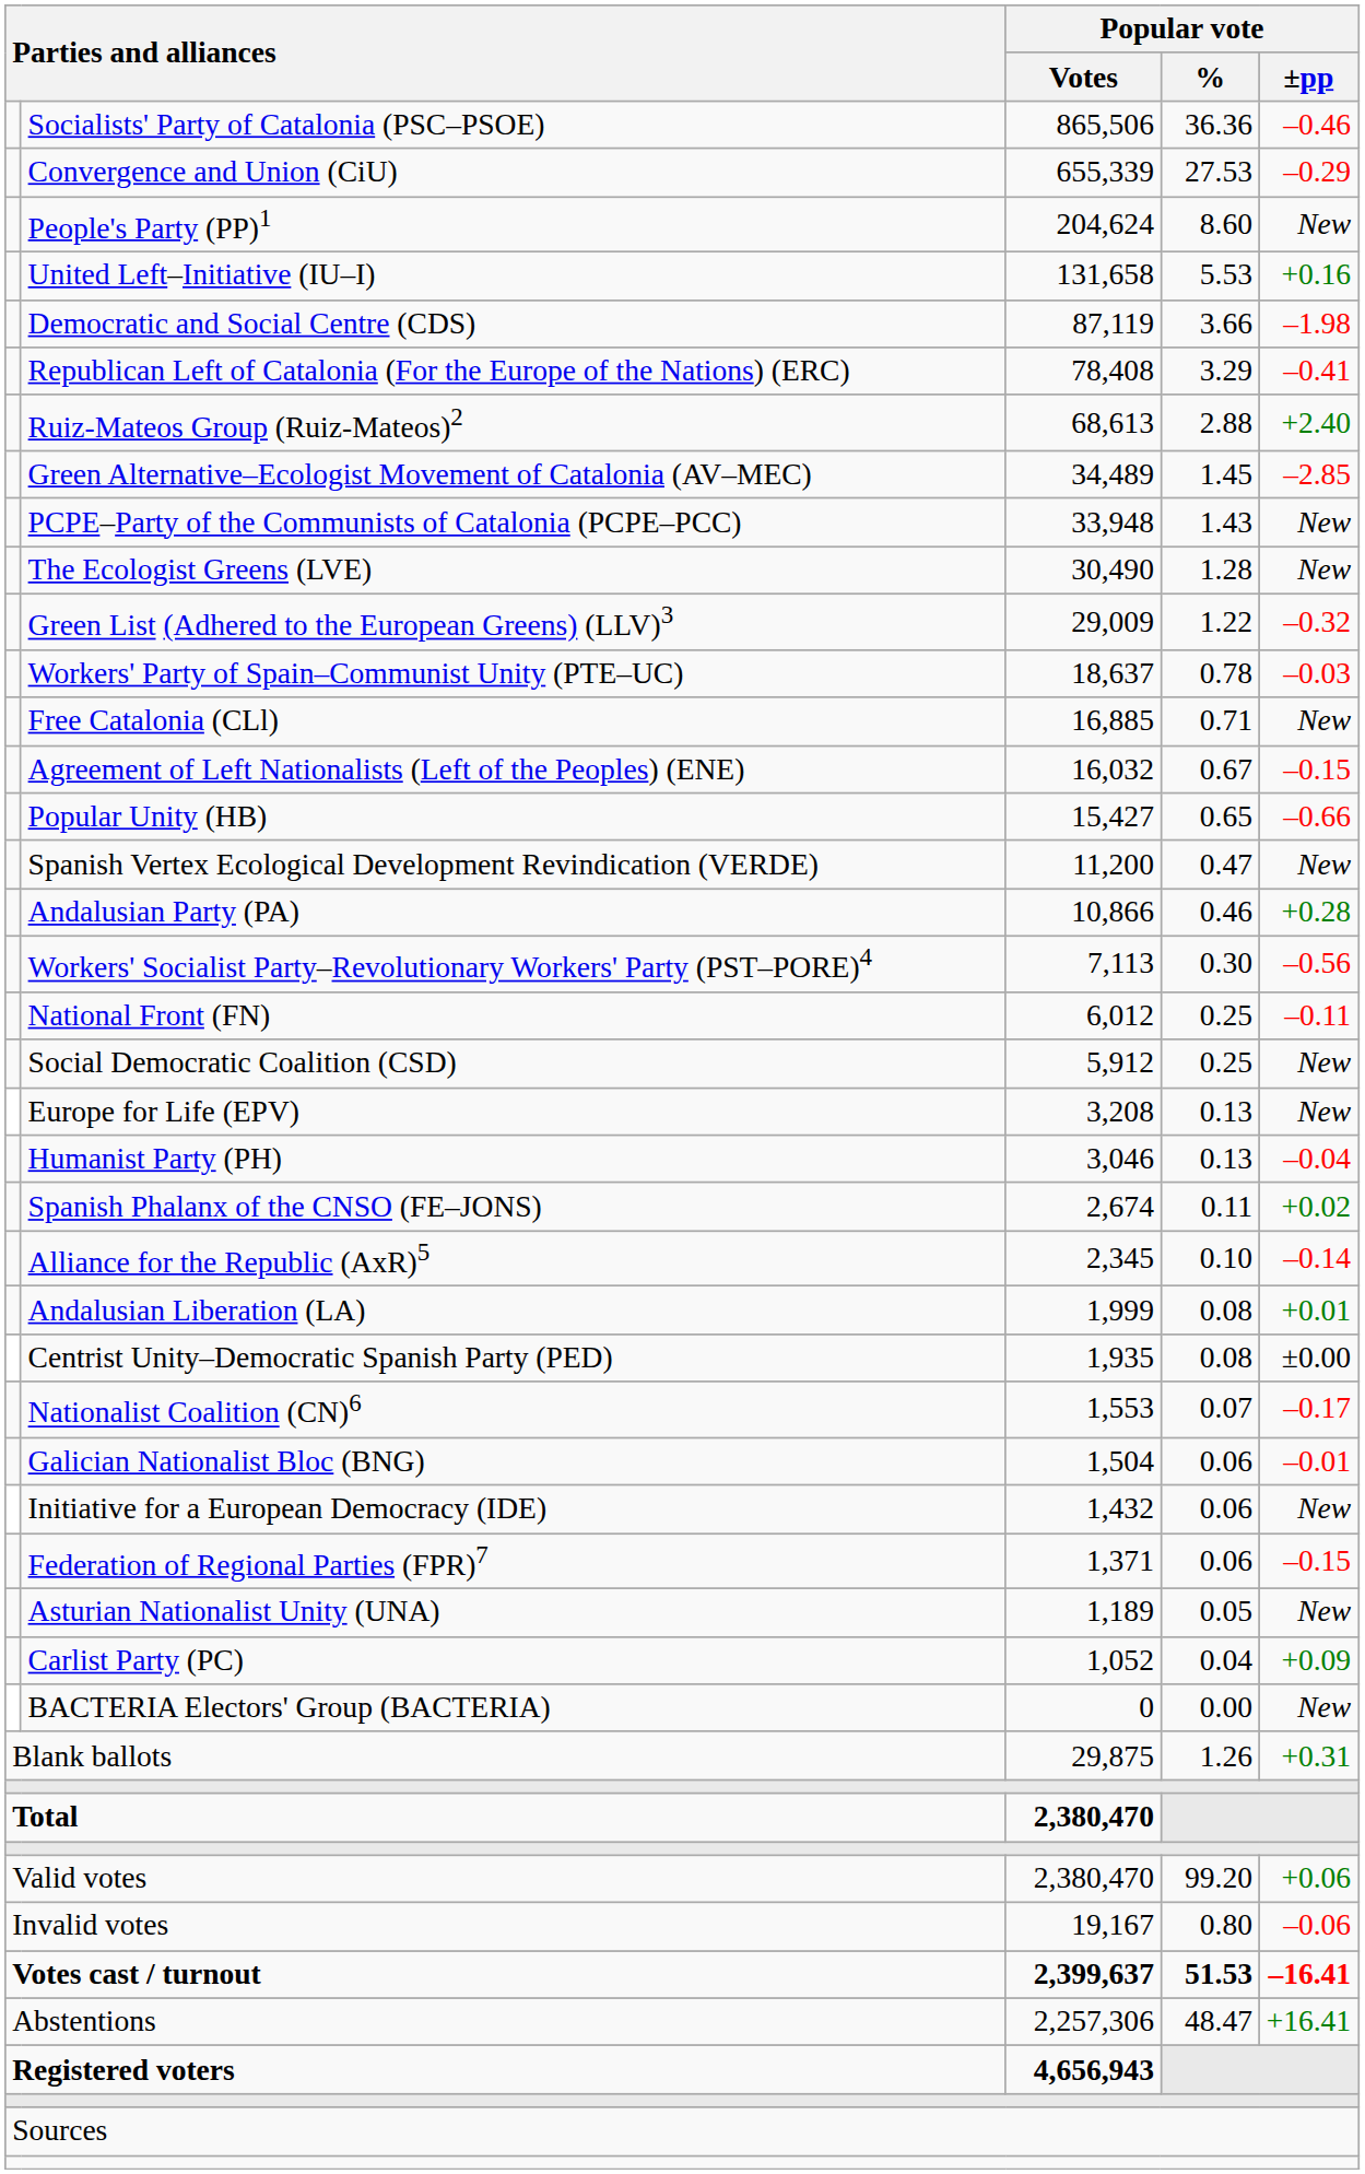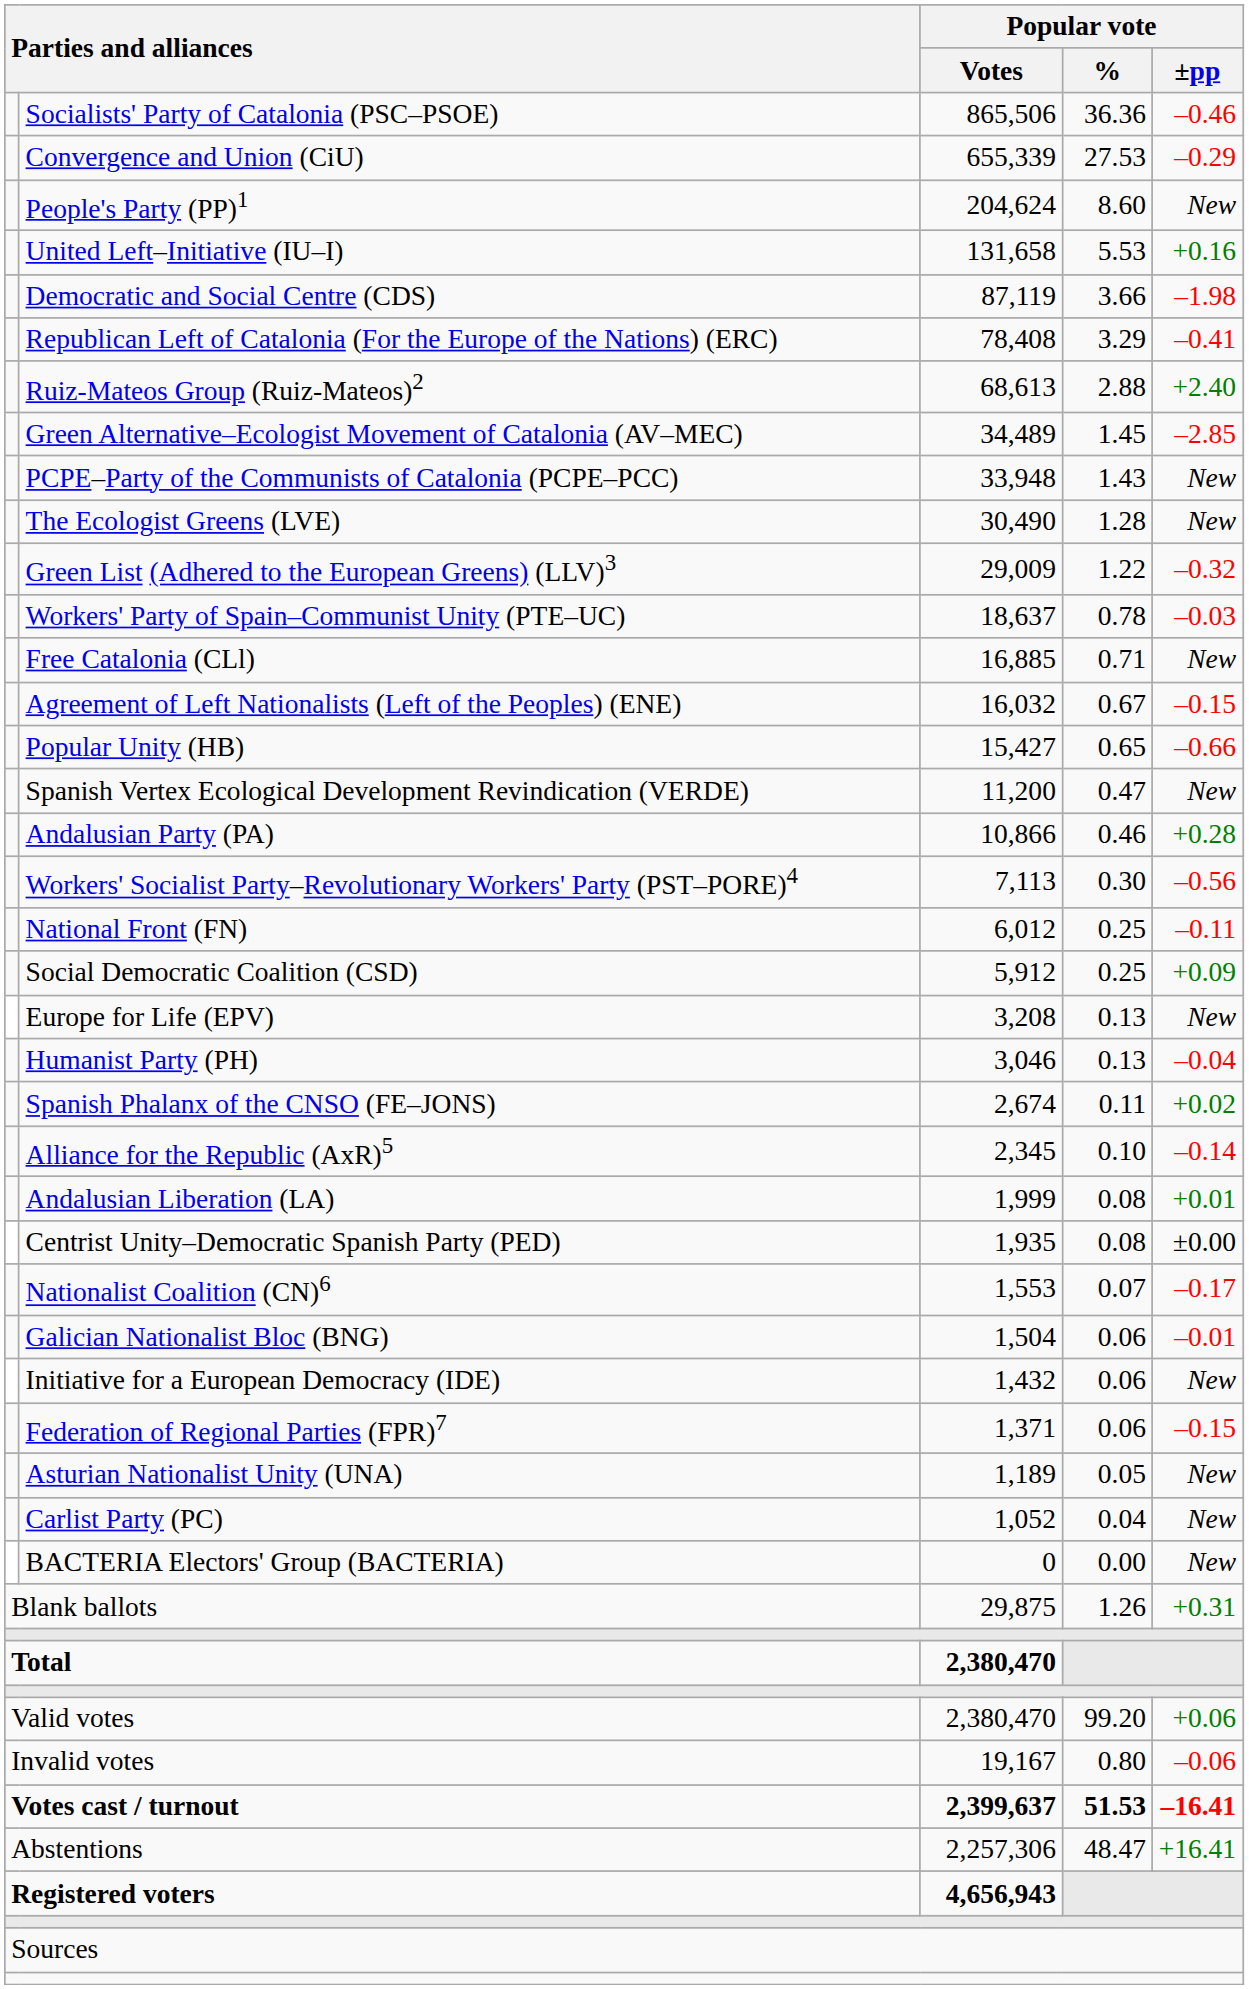Social Democratic Coalition (CSD) | Popular vote / ±pp: New -> +0.09
Carlist Party (PC) | Popular vote / ±pp: +0.09 -> New
